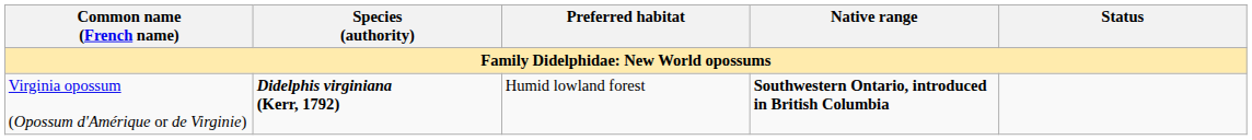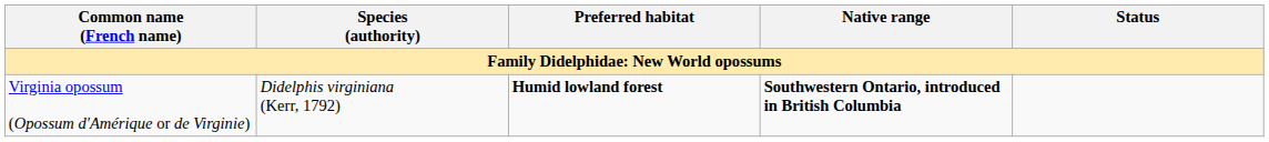Virginia opossum (Opossum d'Amérique or de Virginie) | Species (authority): bold -> normal
Virginia opossum (Opossum d'Amérique or de Virginie) | Preferred habitat: normal -> bold
